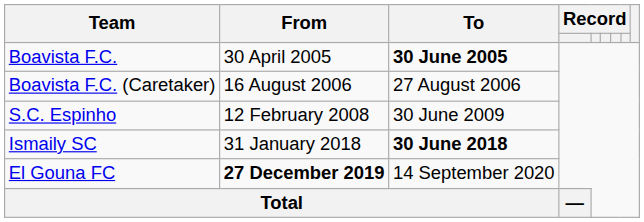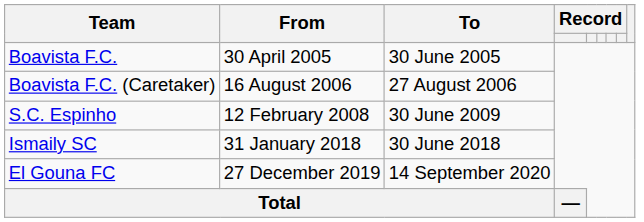Boavista F.C. | To: bold -> normal
Ismaily SC | To: bold -> normal
El Gouna FC | From: bold -> normal
